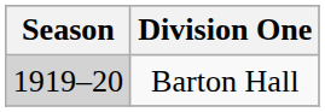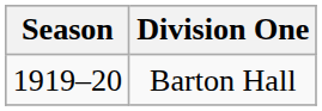Barton Hall | Season: lightgrey background -> no background
